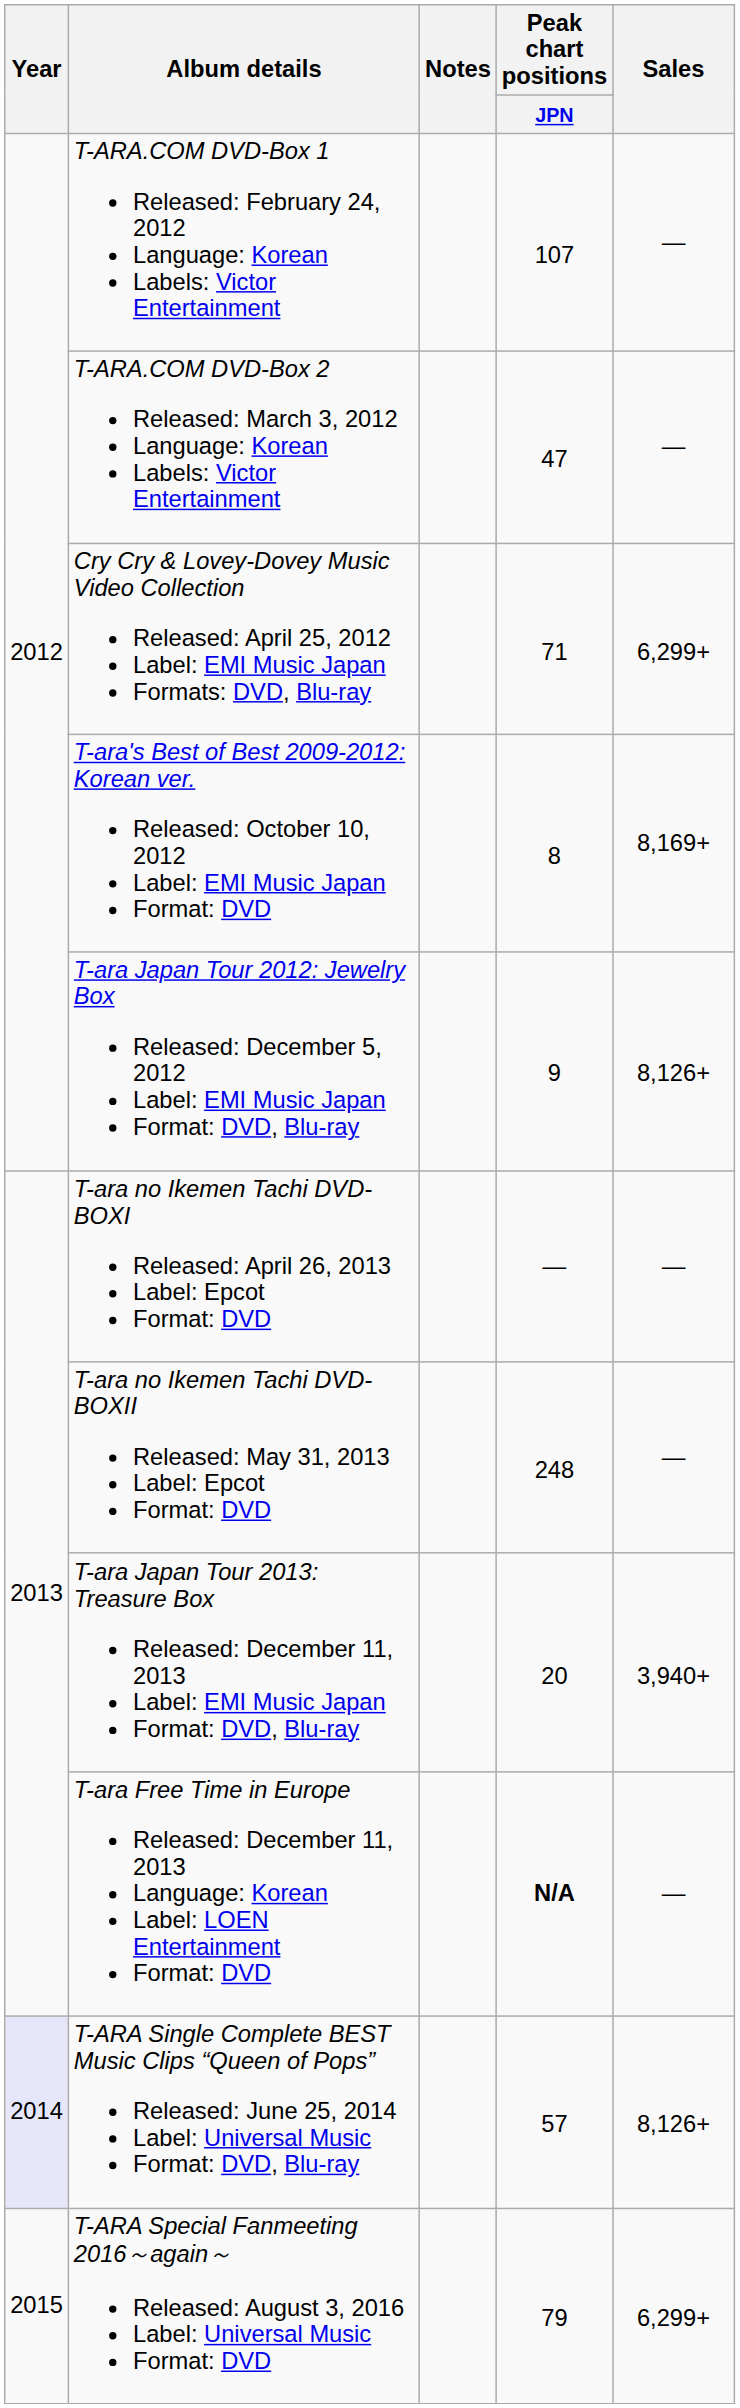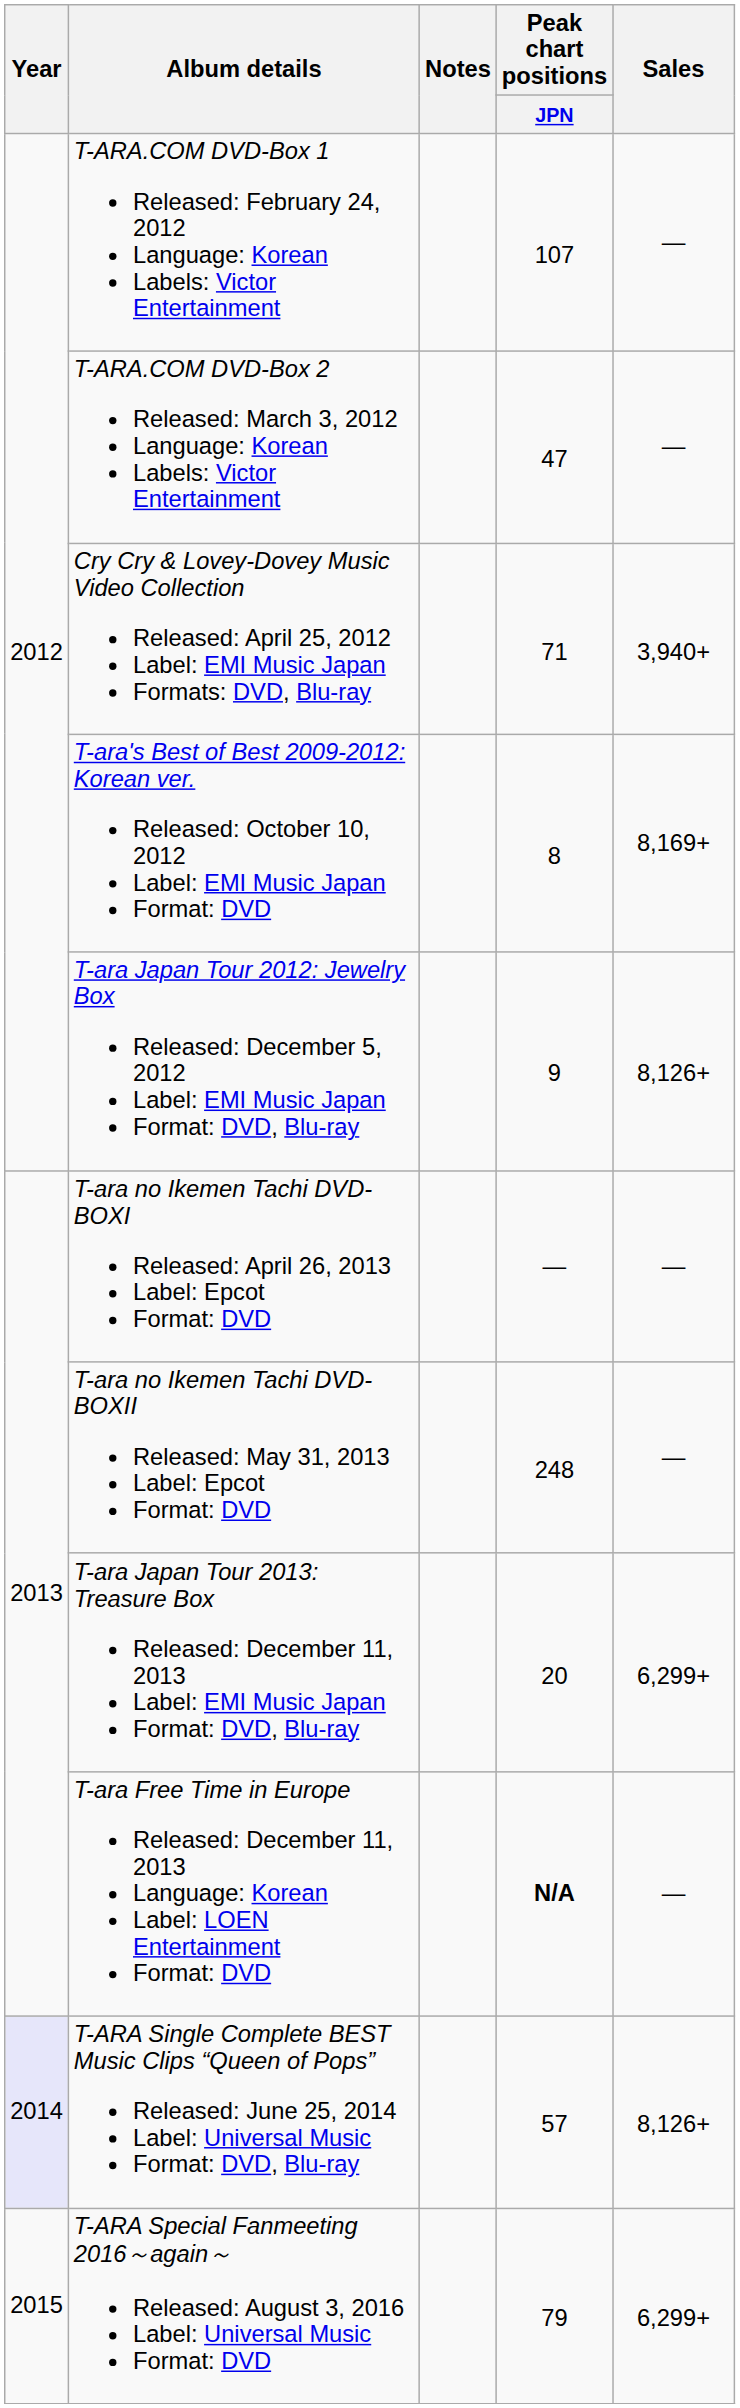row 5 | Sales: 6,299+ -> 3,940+
row 10 | Sales: 3,940+ -> 6,299+
